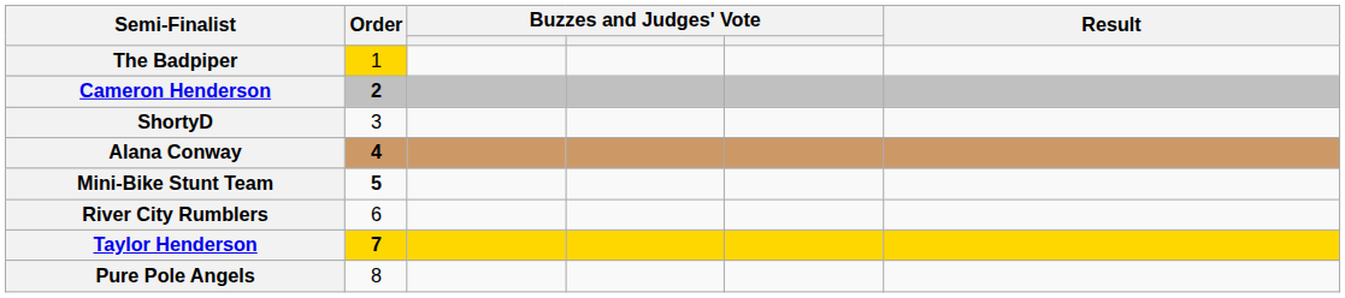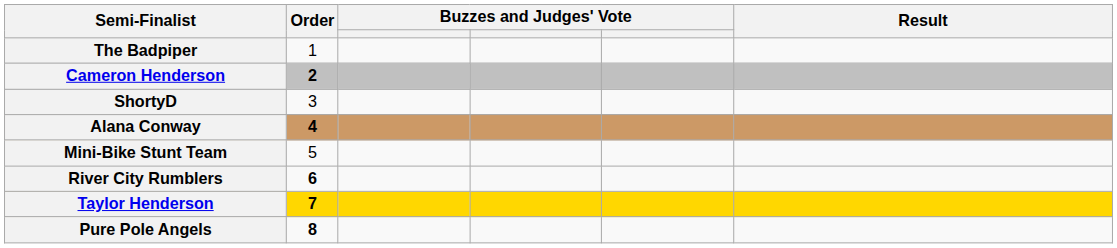The Badpiper | Order: gold background -> no background
Mini-Bike Stunt Team | Order: bold -> normal
River City Rumblers | Order: normal -> bold
Pure Pole Angels | Order: normal -> bold
